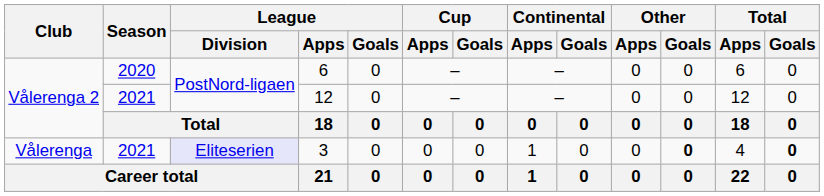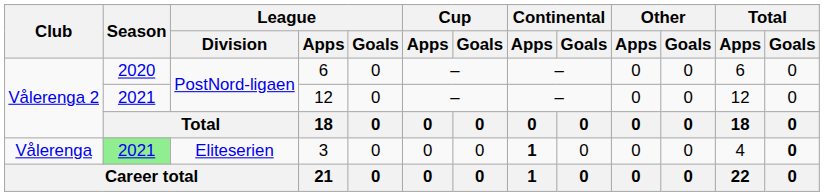3 | Season: no background -> lightgreen background
3 | League / Division: lavender background -> no background
3 | Continental / Apps: normal -> bold
3 | Other / Goals: bold -> normal
